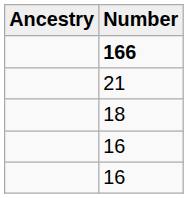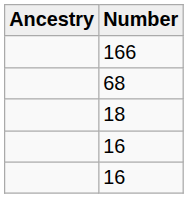row 2 | Number: bold -> normal
row 3 | Number: 21 -> 68
